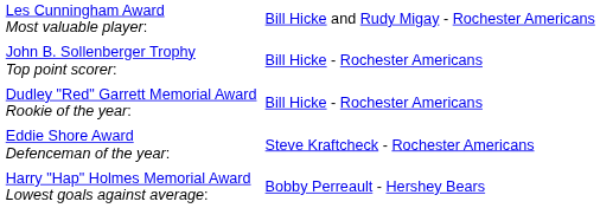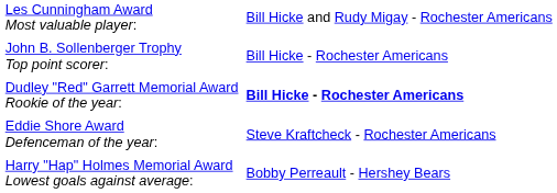Dudley "Red" Garrett Memorial Award Rookie of the year: | column 2: normal -> bold
